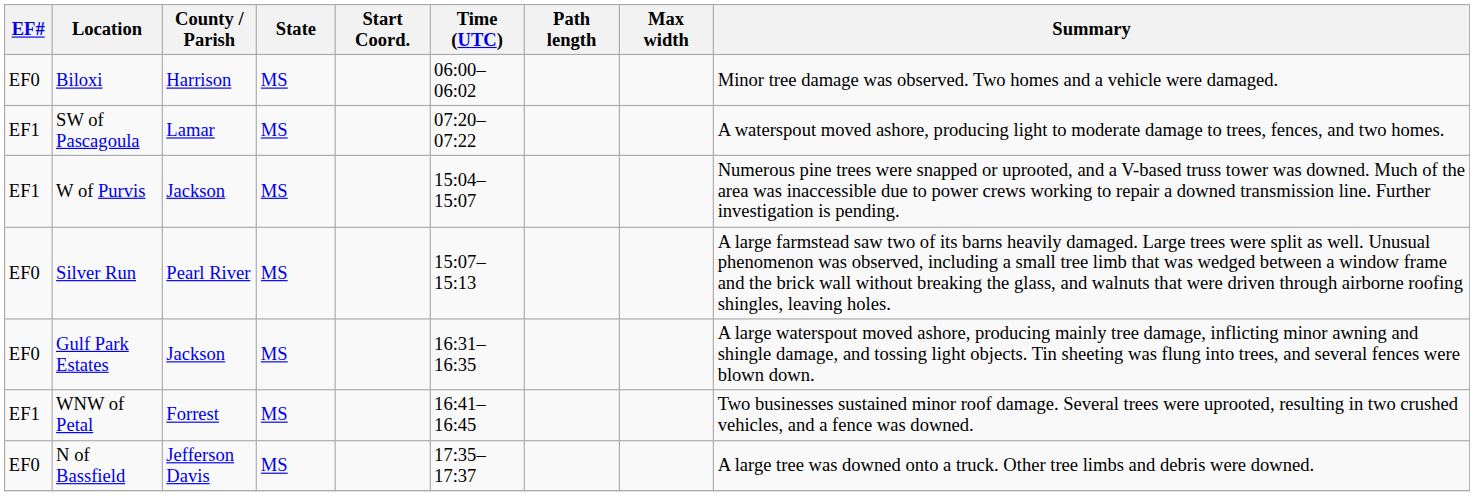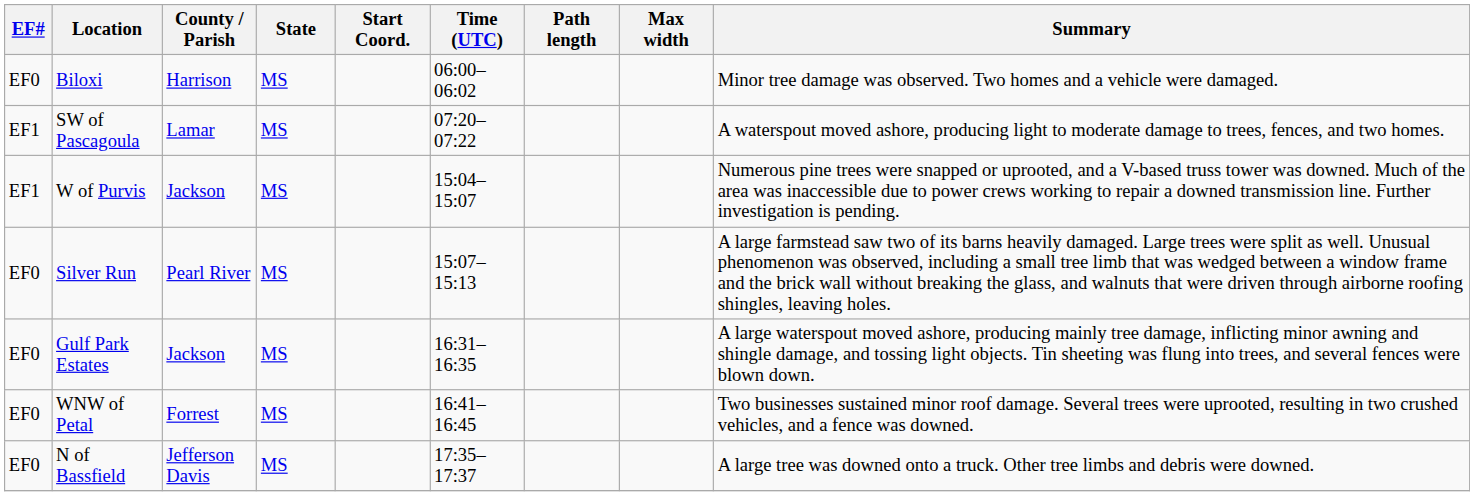WNW of Petal | EF#: EF1 -> EF0
